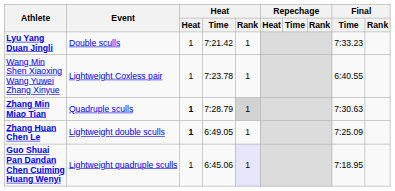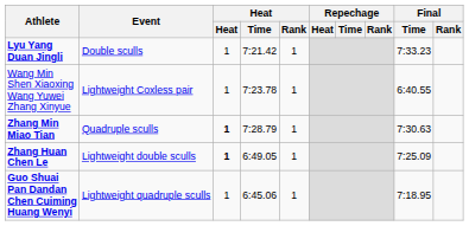Zhang Min Miao Tian | Heat / Rank: lightgrey background -> no background
Guo Shuai Pan Dandan Chen Cuiming Huang Wenyi | Heat / Rank: lavender background -> no background
